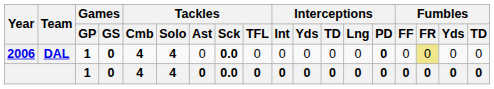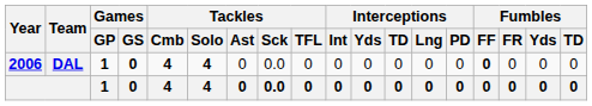DAL | Tackles / Sck: bold -> normal
DAL | Interceptions / PD: bold -> normal
DAL | Fumbles / FF: normal -> bold
DAL | Fumbles / FR: khaki background -> no background
